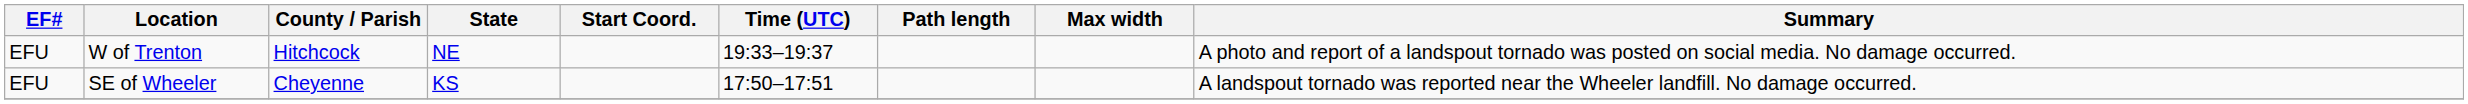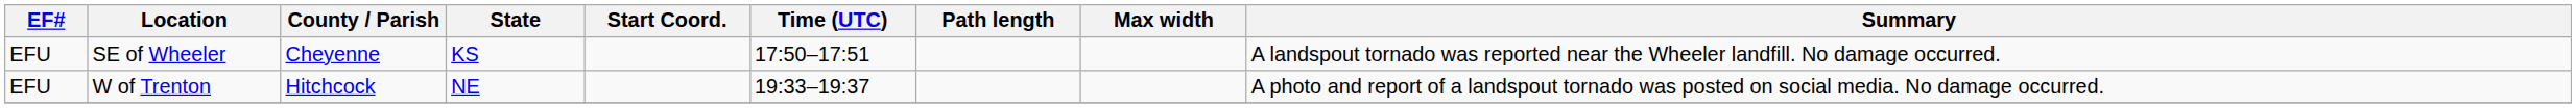rows swapped: SE of Wheeler <-> W of Trenton
